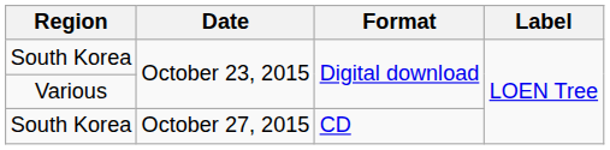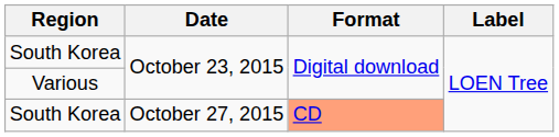South Korea / October 27, 2015 | Format: no background -> lightsalmon background
